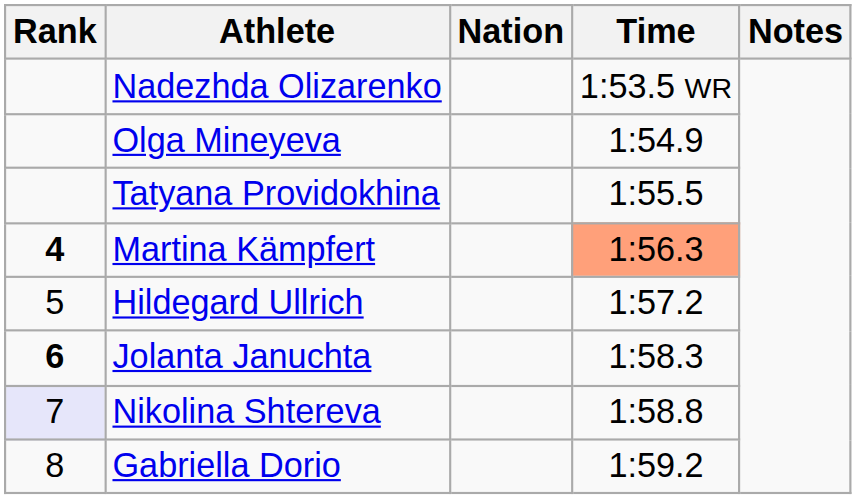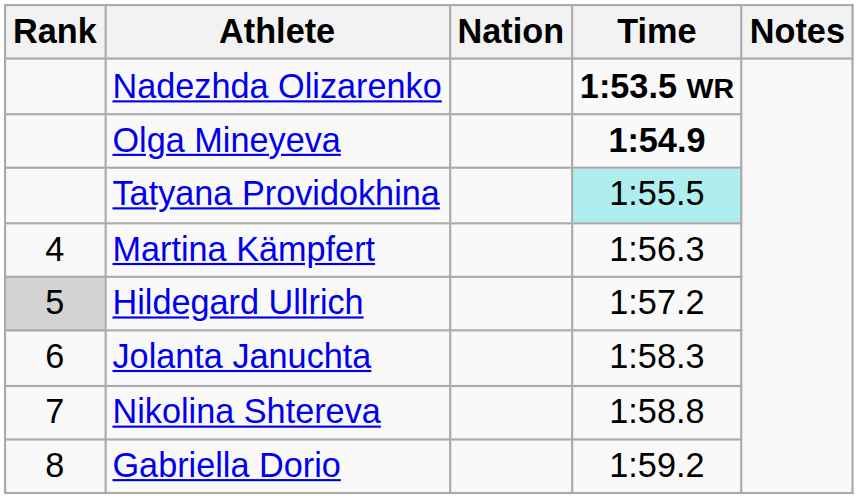Nadezhda Olizarenko | Time: normal -> bold
Olga Mineyeva | Time: normal -> bold
Tatyana Providokhina | Time: no background -> paleturquoise background
Martina Kämpfert | Rank: bold -> normal
Martina Kämpfert | Time: lightsalmon background -> no background
Hildegard Ullrich | Rank: no background -> lightgrey background
Jolanta Januchta | Rank: bold -> normal
Nikolina Shtereva | Rank: lavender background -> no background
